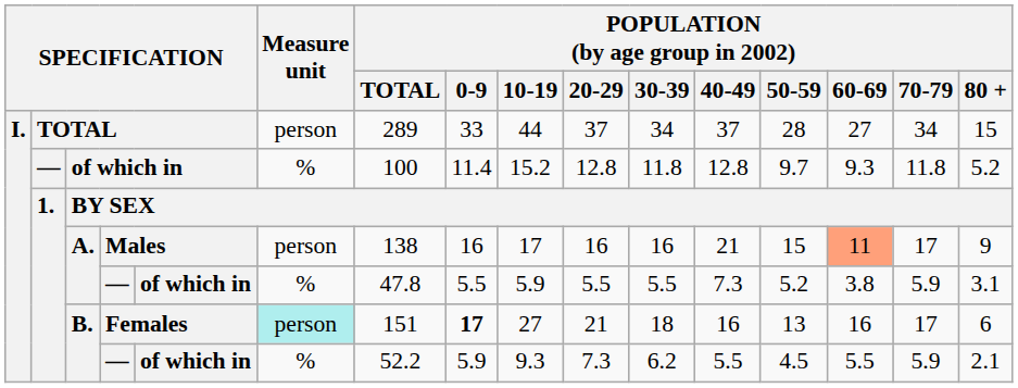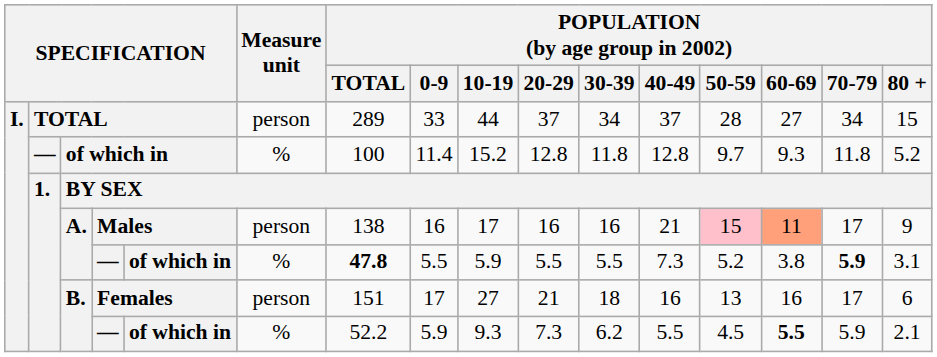Males | POPULATION (by age group in 2002) / 50-59: no background -> pink background
A. / — | POPULATION (by age group in 2002) / TOTAL: normal -> bold
A. / — | POPULATION (by age group in 2002) / 70-79: normal -> bold
Females | Measure unit: paleturquoise background -> no background
Females | POPULATION (by age group in 2002) / 0-9: bold -> normal
B. / — | POPULATION (by age group in 2002) / 60-69: normal -> bold
